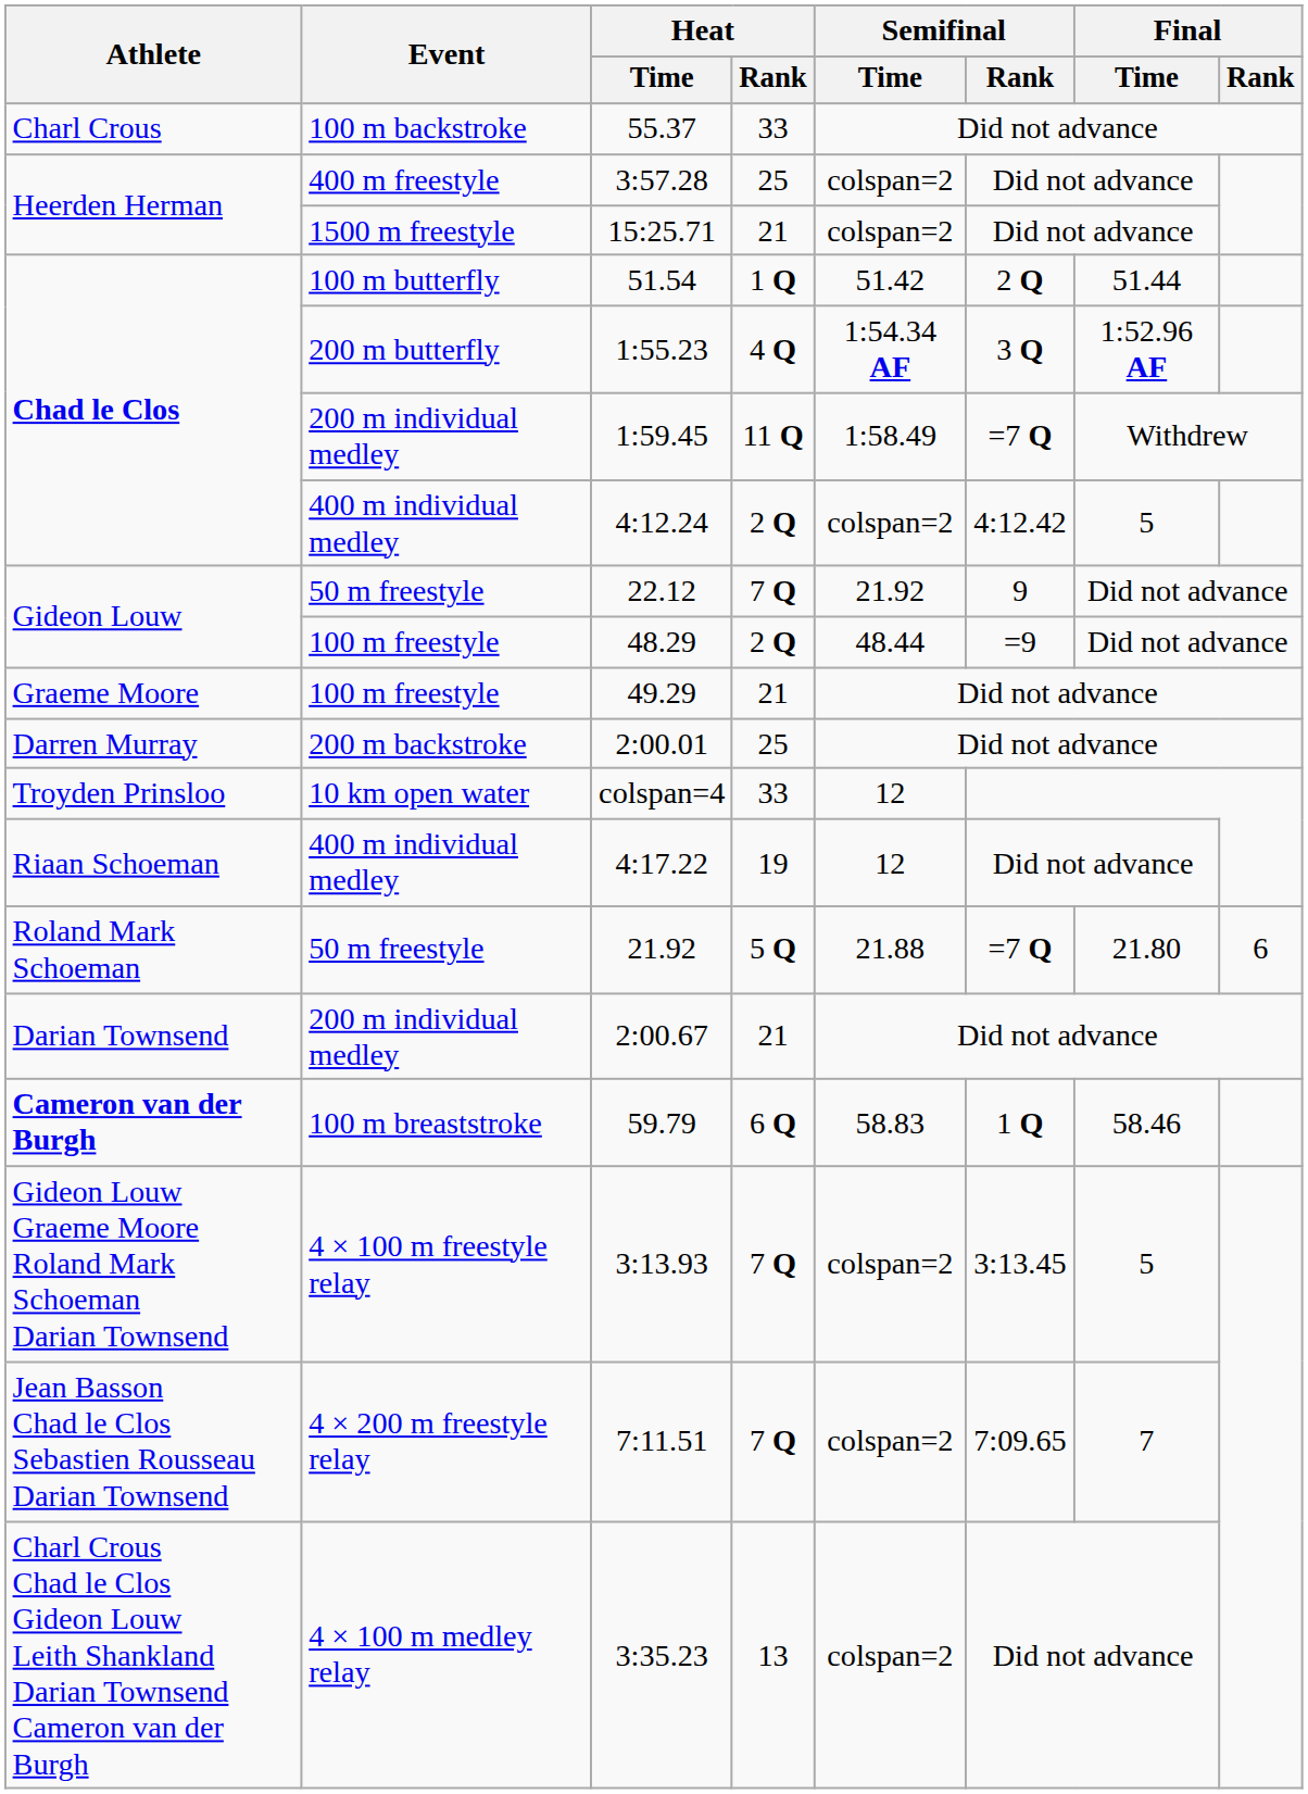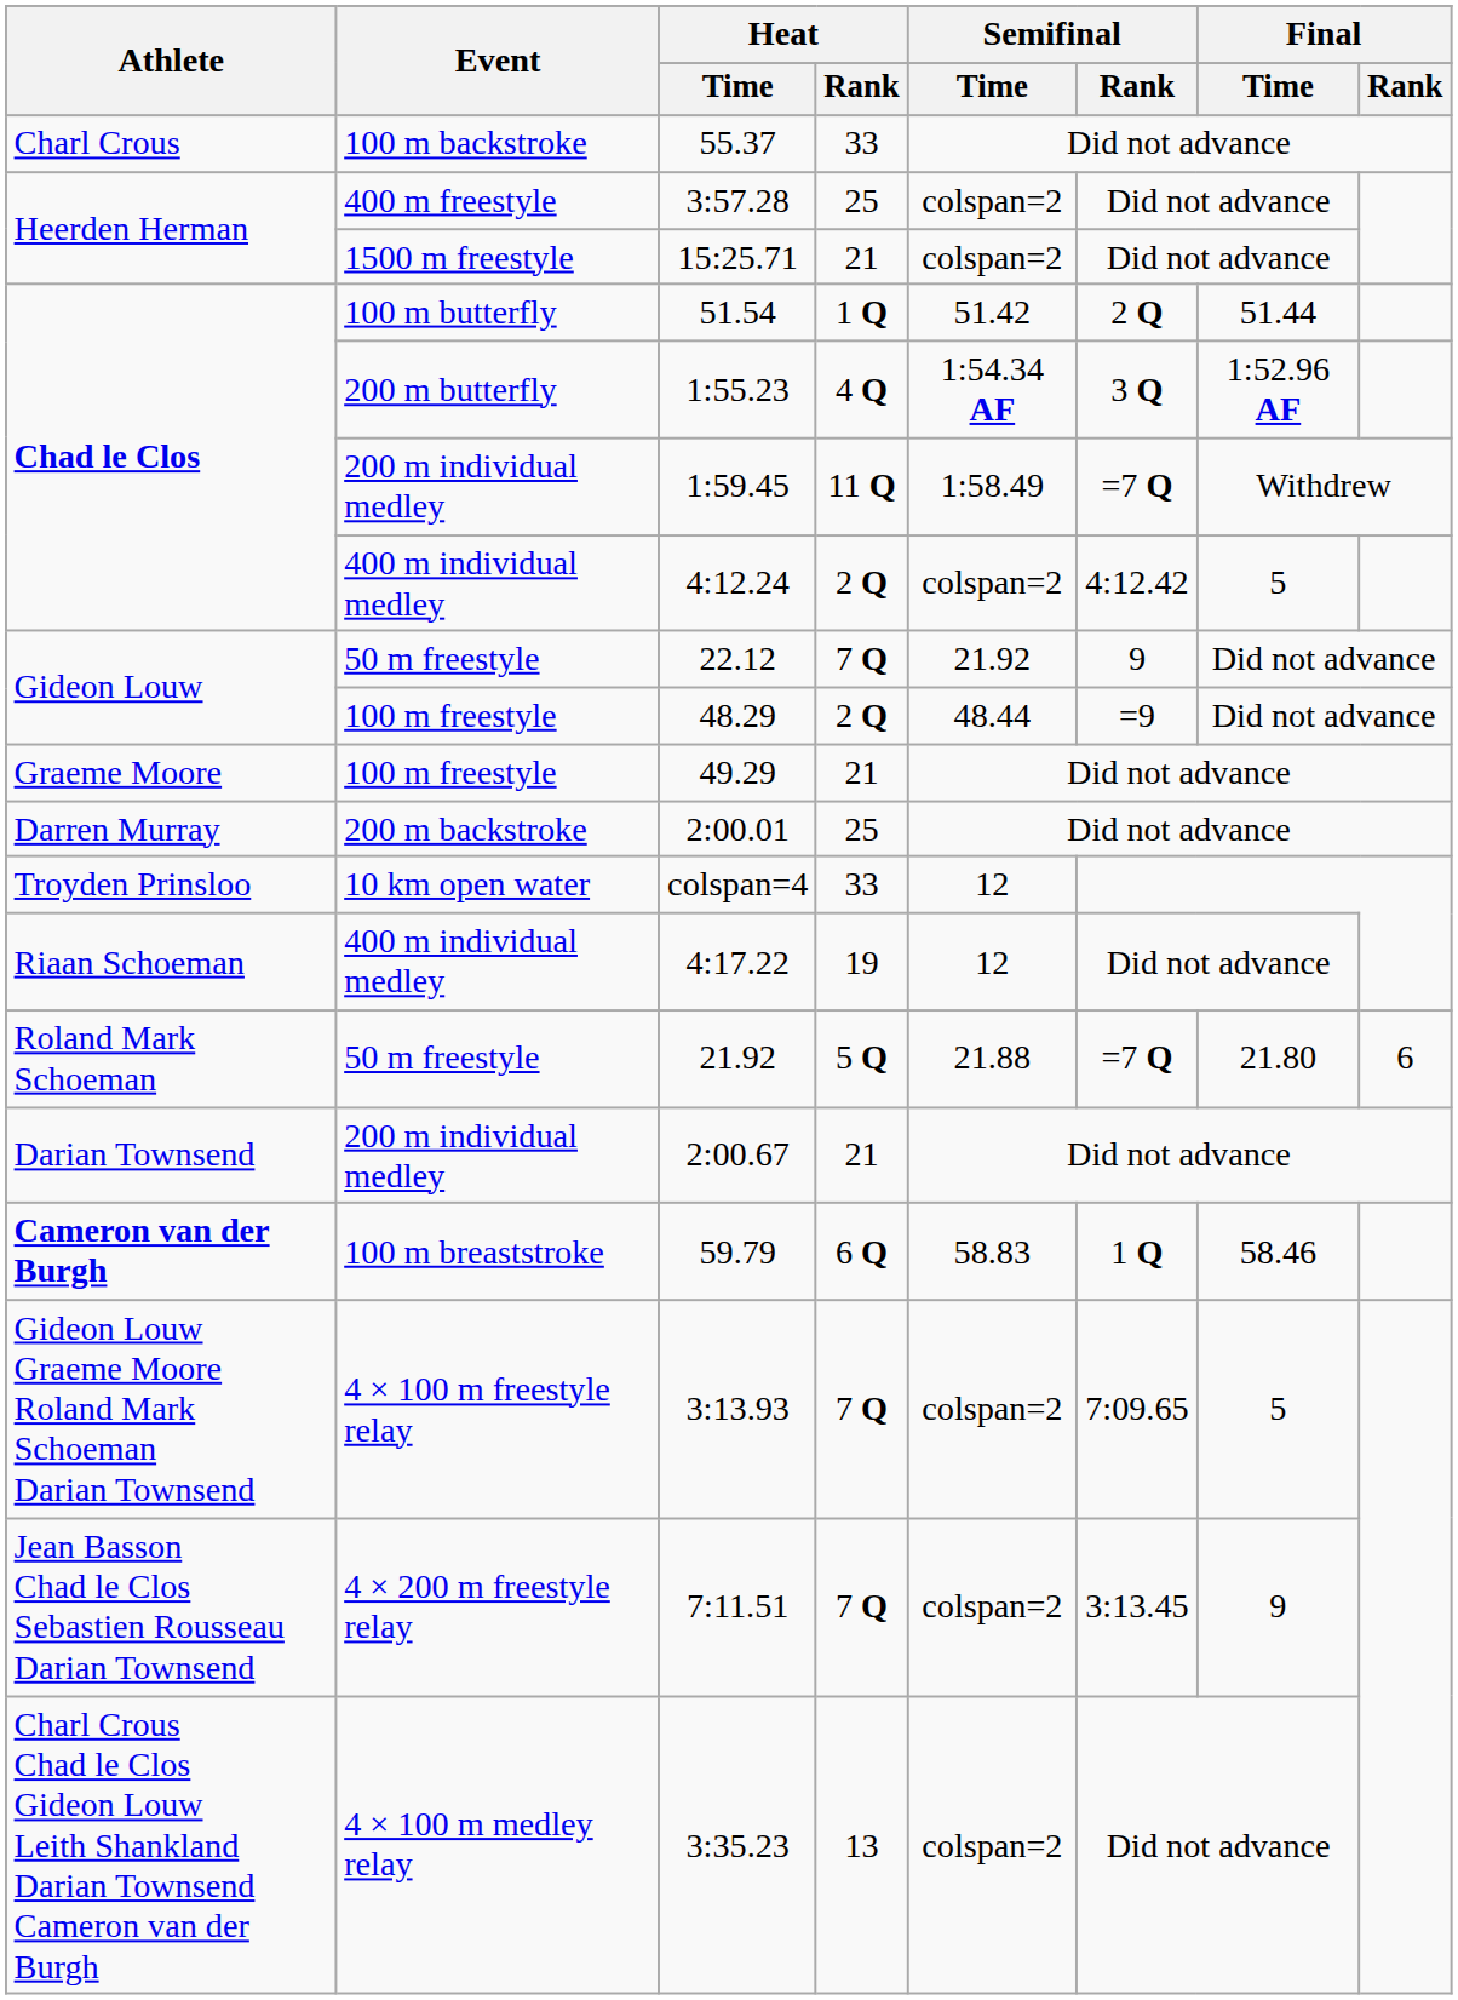3:13.93 | Semifinal / Rank: 3:13.45 -> 7:09.65
7:11.51 | Semifinal / Rank: 7:09.65 -> 3:13.45
7:11.51 | Final / Time: 7 -> 9
